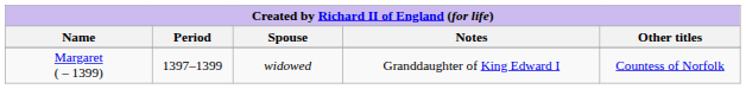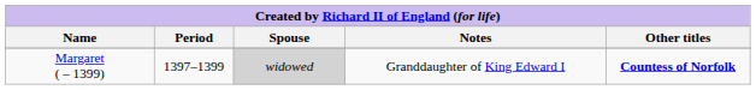Margaret ( – 1399) | Spouse: no background -> lightgrey background
Margaret ( – 1399) | Other titles: normal -> bold
